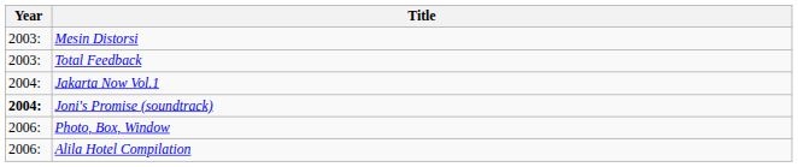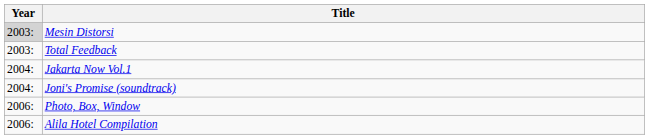Mesin Distorsi | Year: no background -> lightgrey background
Joni's Promise (soundtrack) | Year: bold -> normal
